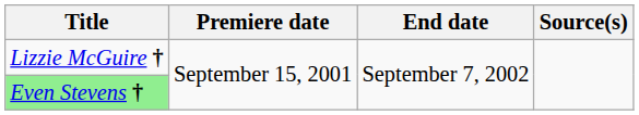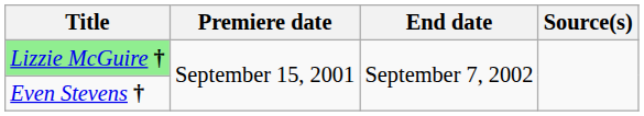Lizzie McGuire † | Title: no background -> lightgreen background
Even Stevens † | Title: lightgreen background -> no background
